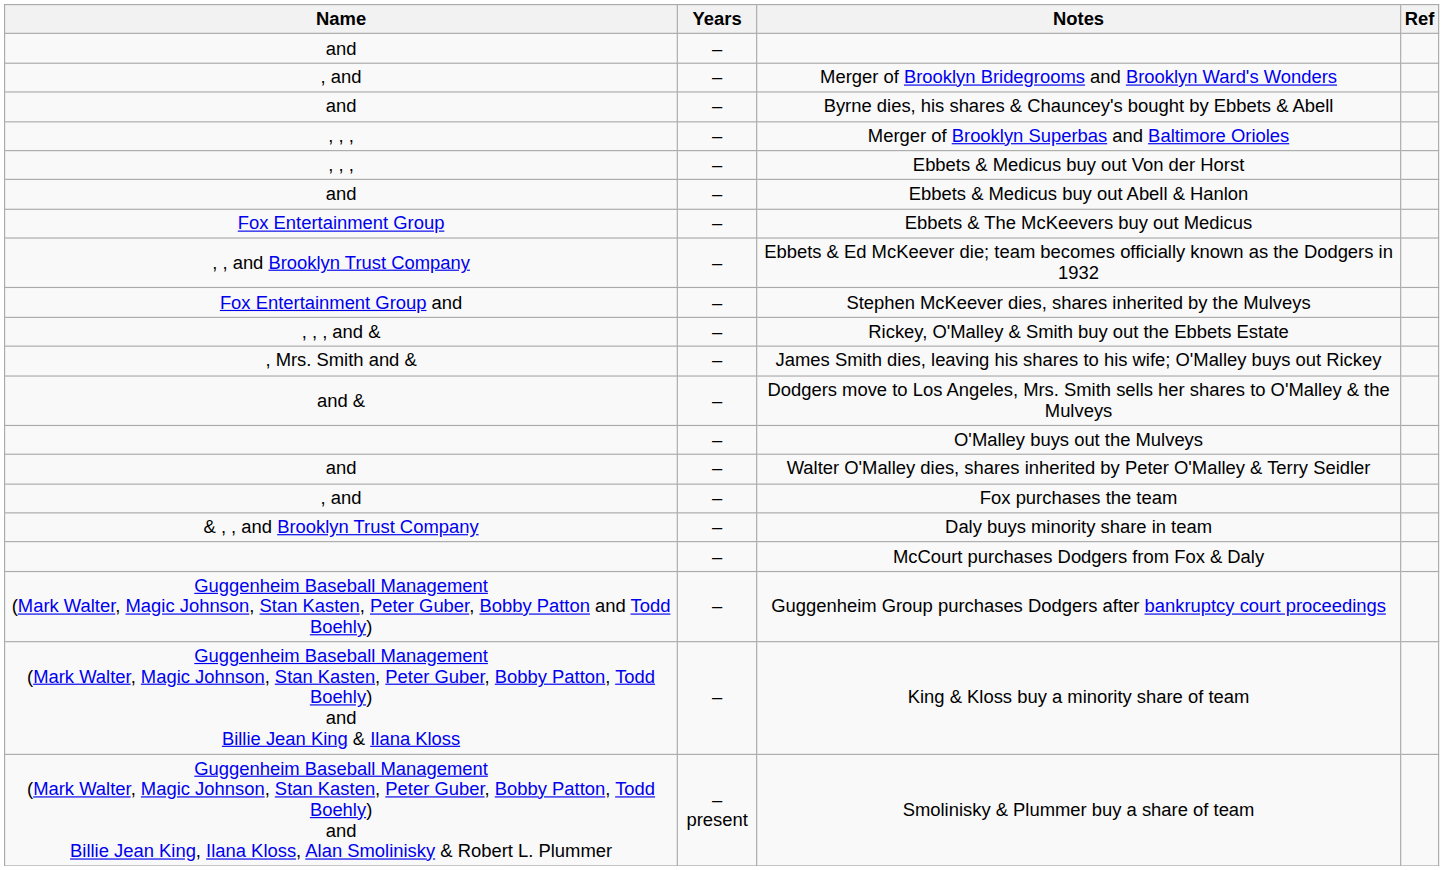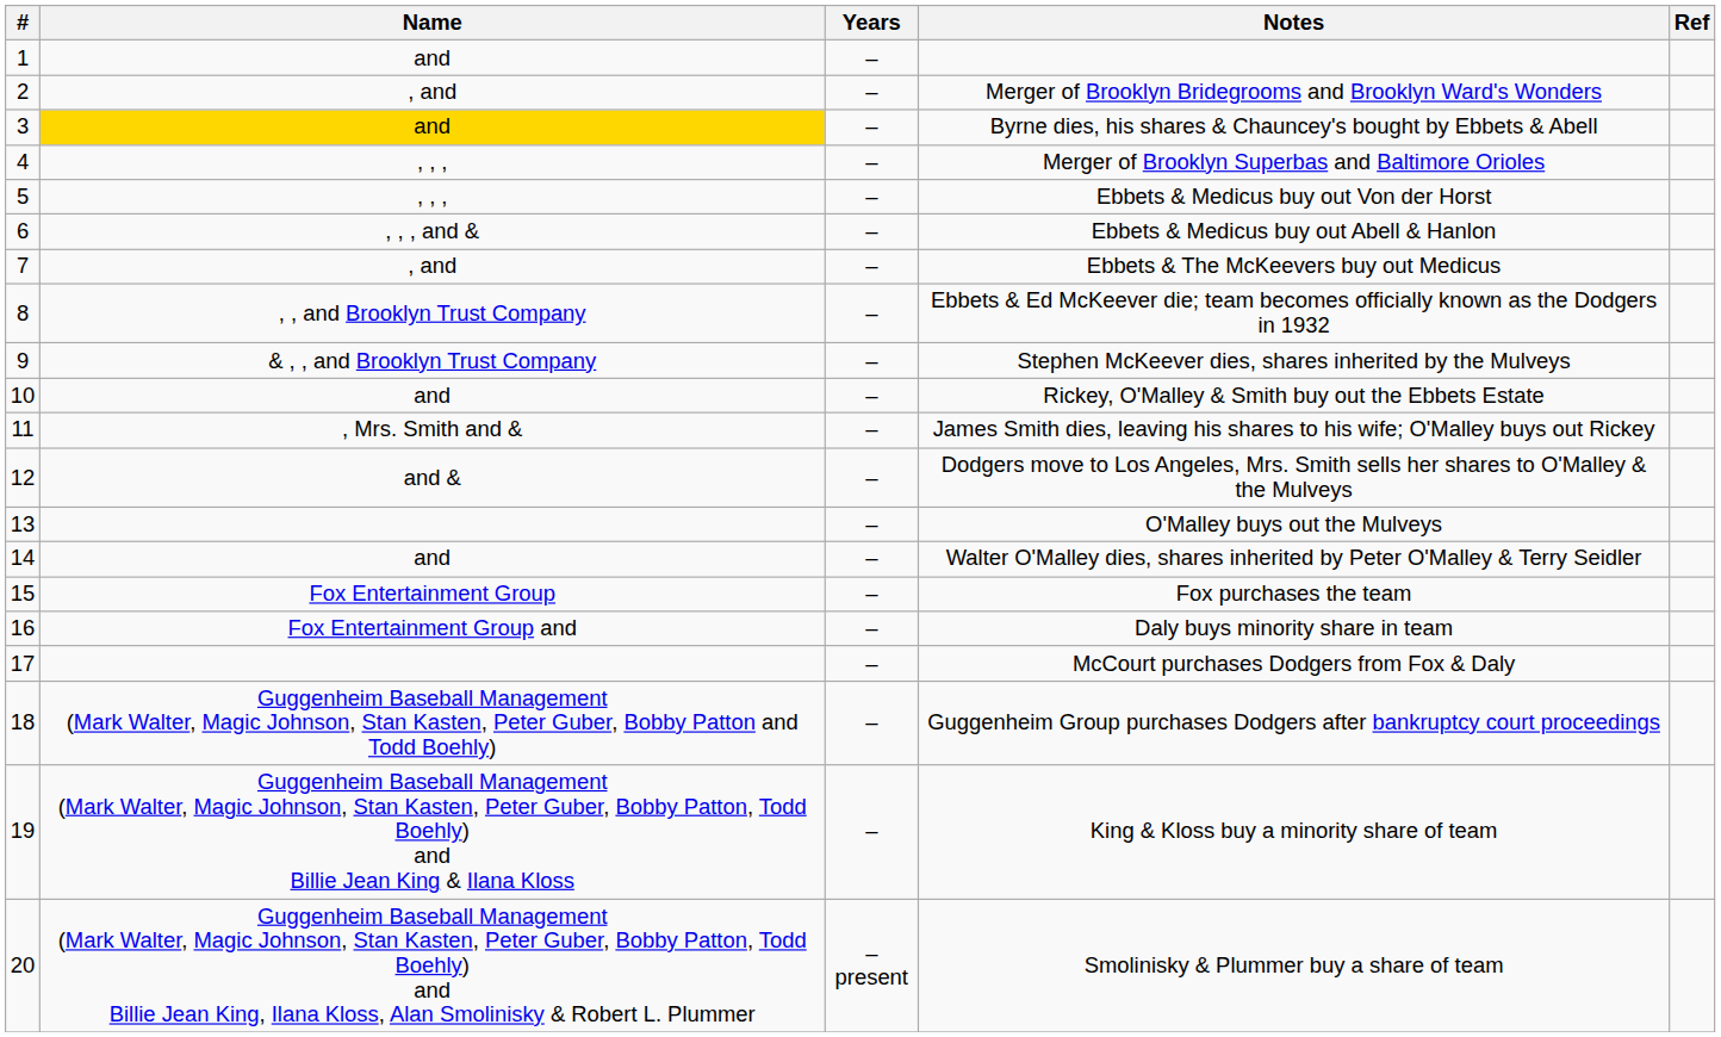+ column: # | 1 | 2 | 3 | 4 | 5 | 6 | 7 | 8 | 9 | 10 | 11 | 12 | 13 | 14 | 15 | 16 | 17 | 18 | 19 | 20
Byrne dies, his shares & Chauncey's bought by Ebbets & Abell | Name: no background -> gold background
Ebbets & Medicus buy out Abell & Hanlon | Name: and -> , , , and &
Ebbets & The McKeevers buy out Medicus | Name: Fox Entertainment Group -> , and
Stephen McKeever dies, shares inherited by the Mulveys | Name: Fox Entertainment Group and -> & , , and Brooklyn Trust Company
Rickey, O'Malley & Smith buy out the Ebbets Estate | Name: , , , and & -> and
Fox purchases the team | Name: , and -> Fox Entertainment Group
Daly buys minority share in team | Name: & , , and Brooklyn Trust Company -> Fox Entertainment Group and
